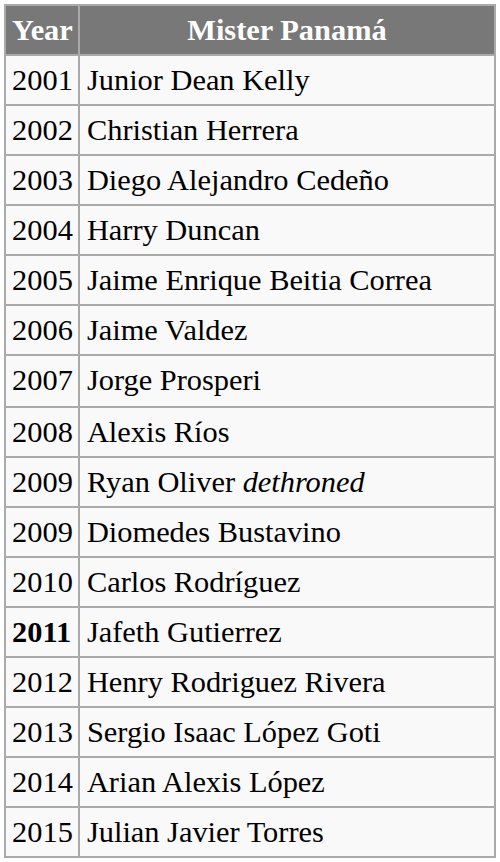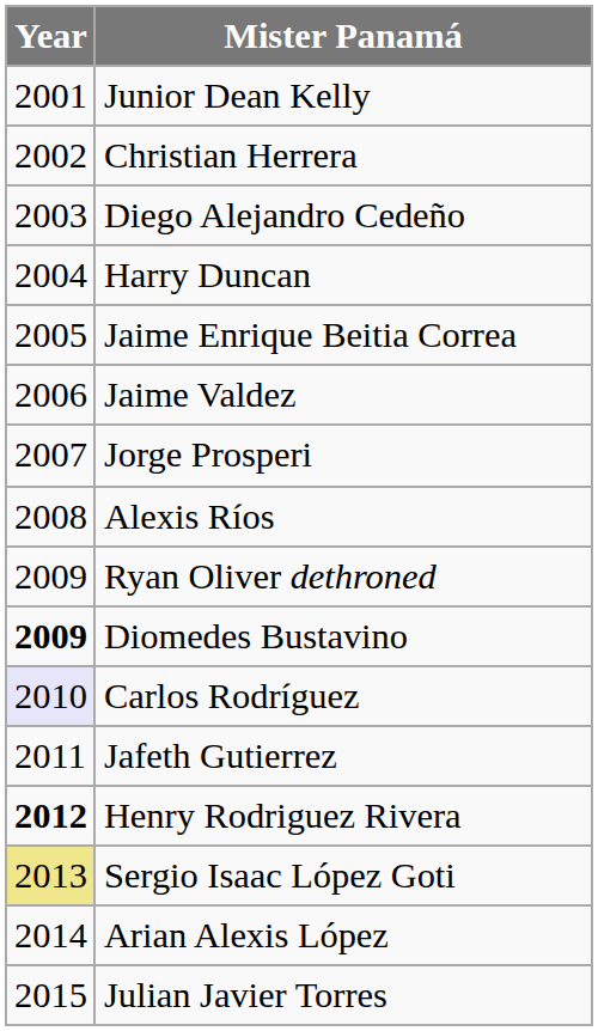Diomedes Bustavino | Year: normal -> bold
Carlos Rodríguez | Year: no background -> lavender background
Jafeth Gutierrez | Year: bold -> normal
Henry Rodriguez Rivera | Year: normal -> bold
Sergio Isaac López Goti | Year: no background -> khaki background
